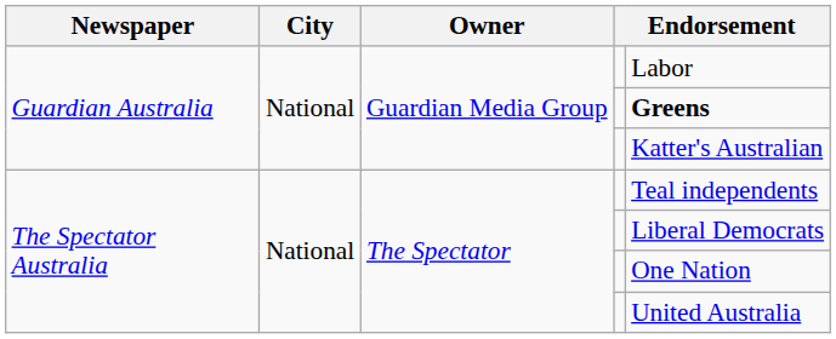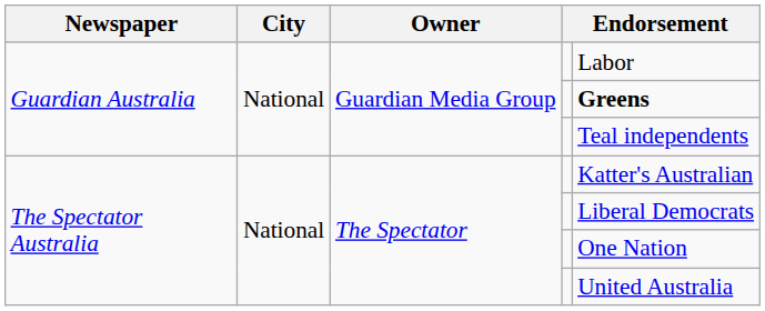row 4 | column 5: Katter's Australian -> Teal independents
row 5 | column 5: Teal independents -> Katter's Australian
